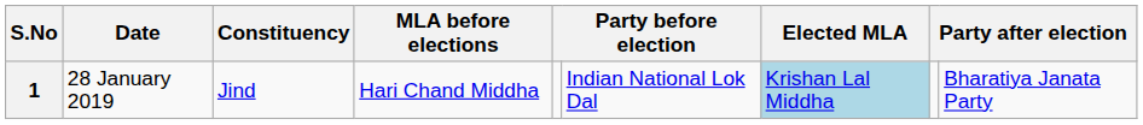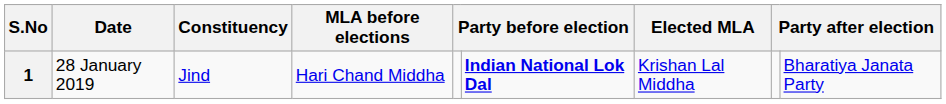1 | column 6: normal -> bold
1 | Elected MLA: lightblue background -> no background
